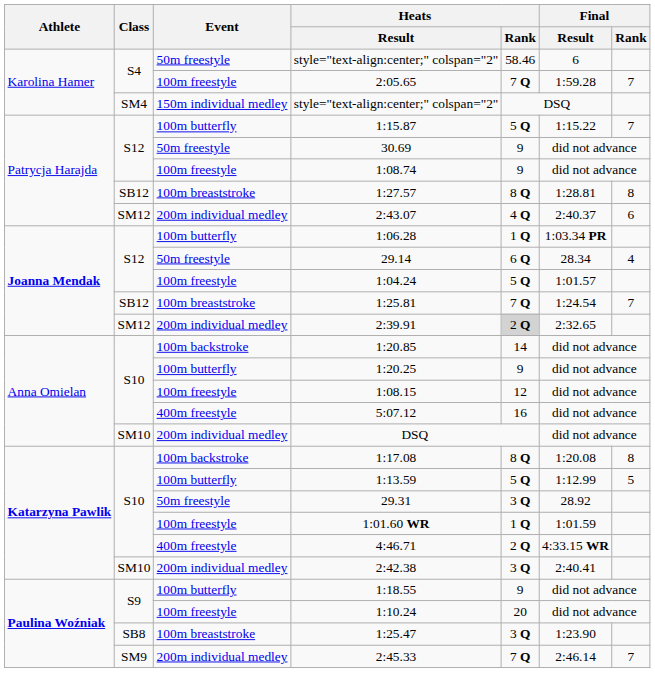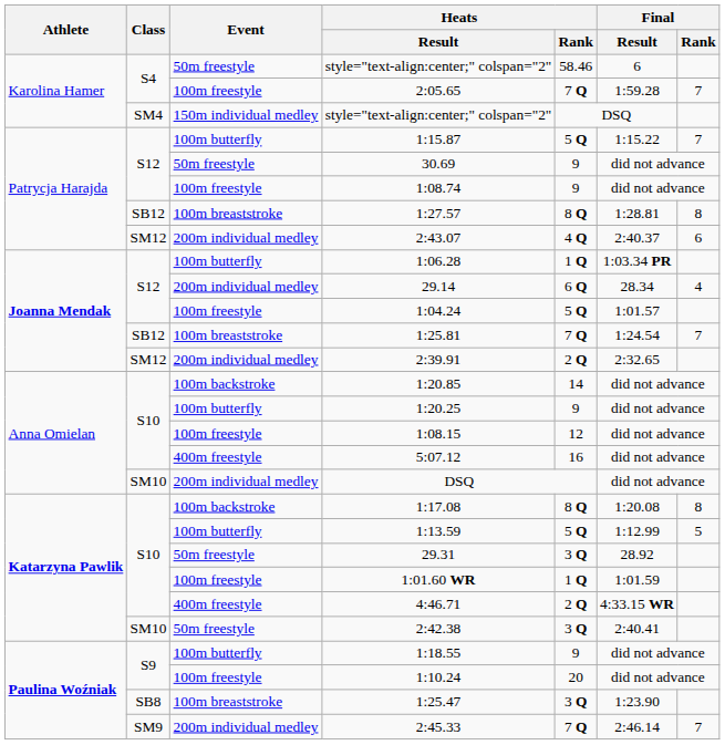29.14 | Event: 50m freestyle -> 200m individual medley
2:39.91 | Heats / Rank: lightgrey background -> no background
2:42.38 | Event: 200m individual medley -> 50m freestyle
